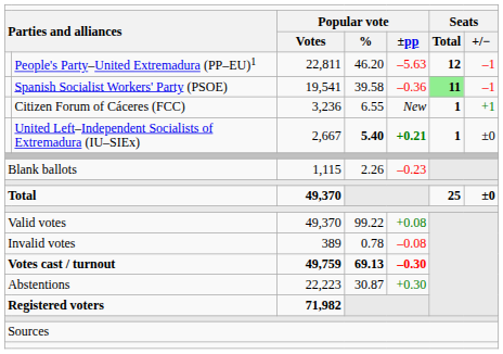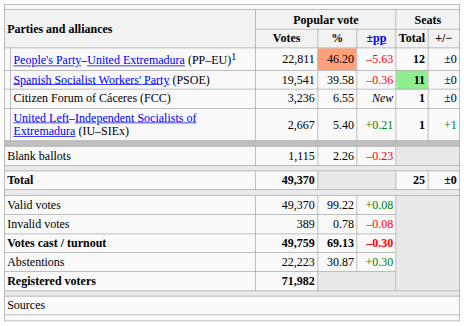People's Party–United Extremadura (PP–EU)1 | column 4: no background -> lightsalmon background
People's Party–United Extremadura (PP–EU)1 | column 7: –1 -> ±0
Spanish Socialist Workers' Party (PSOE) | column 7: –1 -> ±0
Citizen Forum of Cáceres (FCC) | column 7: +1 -> ±0
United Left–Independent Socialists of Extremadura (IU–SIEx) | column 4: bold -> normal
United Left–Independent Socialists of Extremadura (IU–SIEx) | column 5: bold -> normal
United Left–Independent Socialists of Extremadura (IU–SIEx) | column 7: ±0 -> +1
